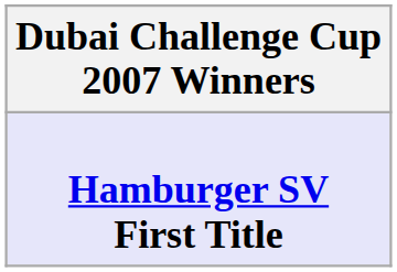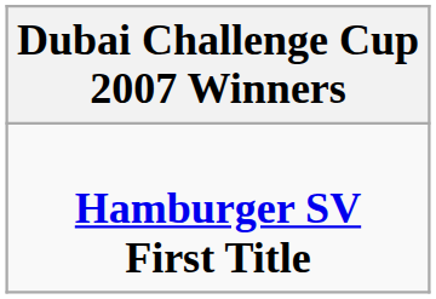row 2 | column 1: lavender background -> no background
